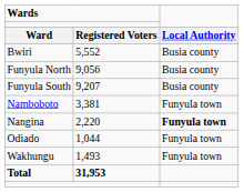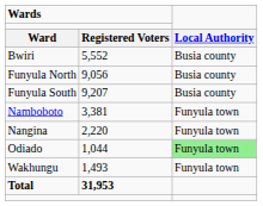Nangina | column 3: bold -> normal
Odiado | column 3: no background -> lightgreen background
